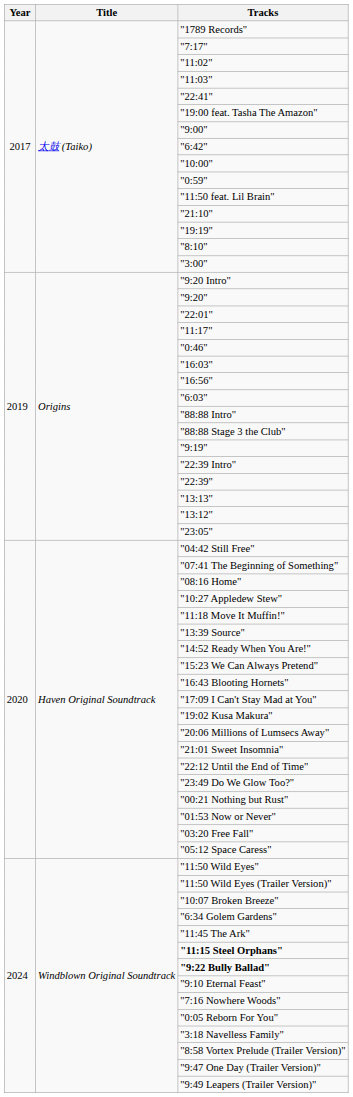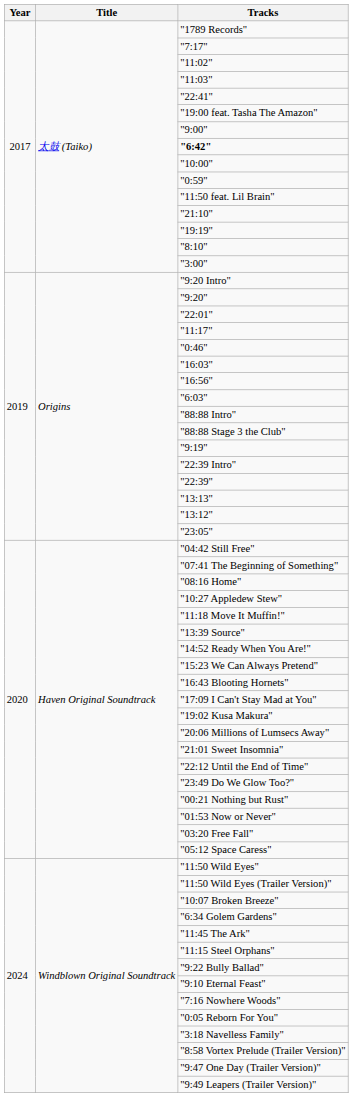"6:42" | Tracks: normal -> bold
"11:15 Steel Orphans" | Tracks: bold -> normal
"9:22 Bully Ballad" | Tracks: bold -> normal
